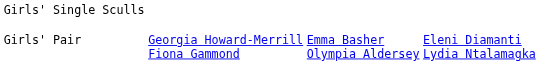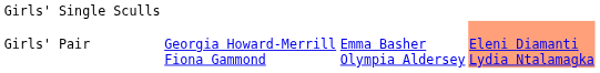Girls' Pair | column 4: no background -> lightsalmon background
